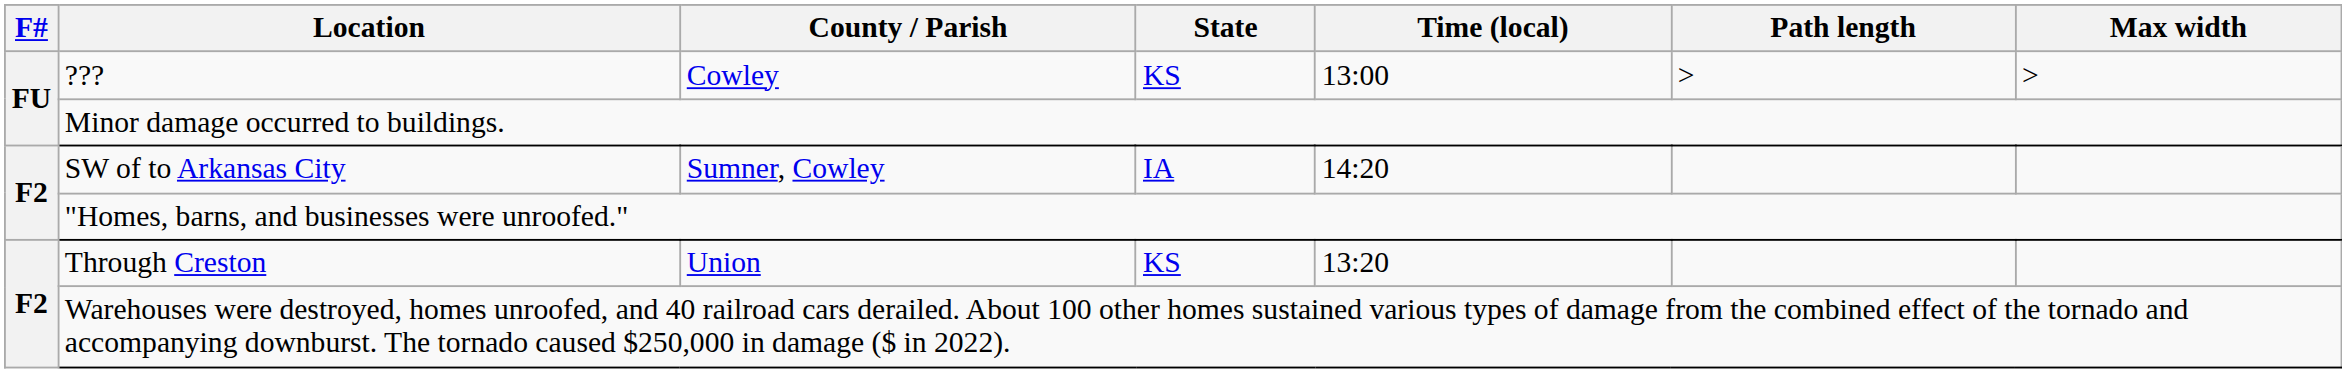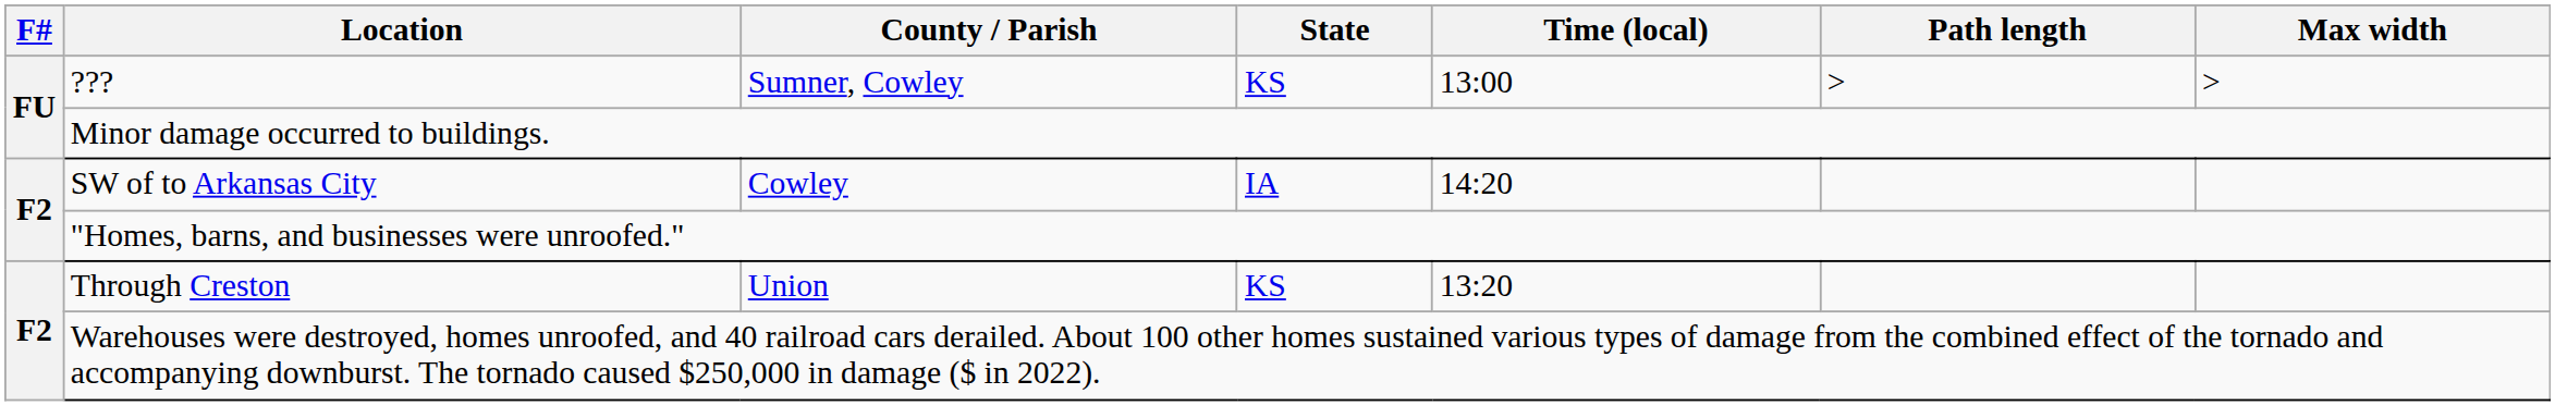??? | County / Parish: Cowley -> Sumner, Cowley
SW of to Arkansas City | County / Parish: Sumner, Cowley -> Cowley
